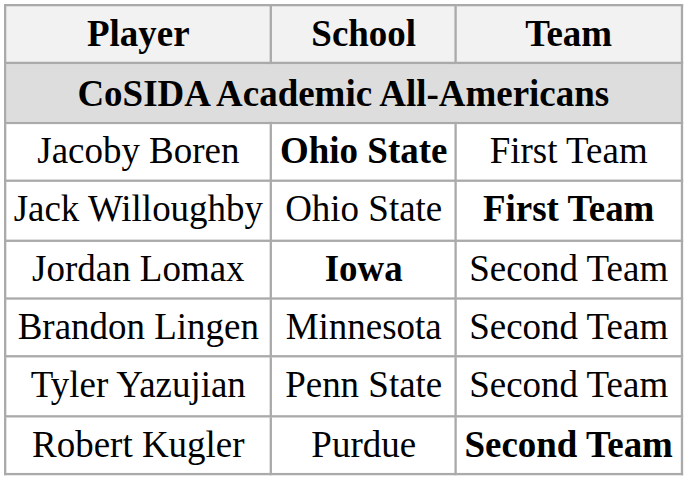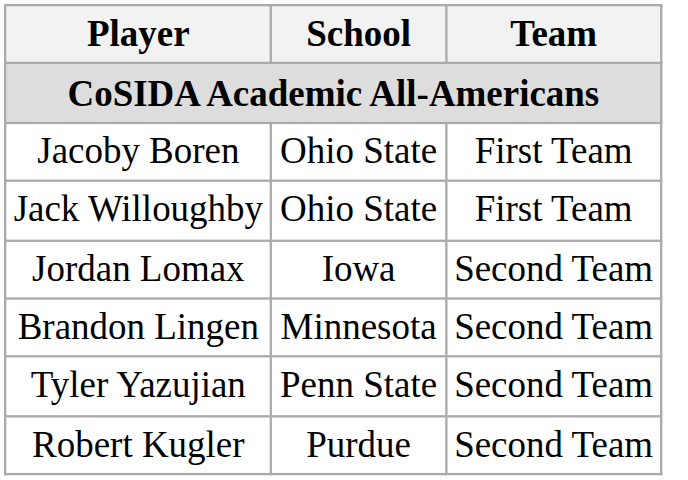Jacoby Boren | School: bold -> normal
Jack Willoughby | Team: bold -> normal
Jordan Lomax | School: bold -> normal
Robert Kugler | Team: bold -> normal
